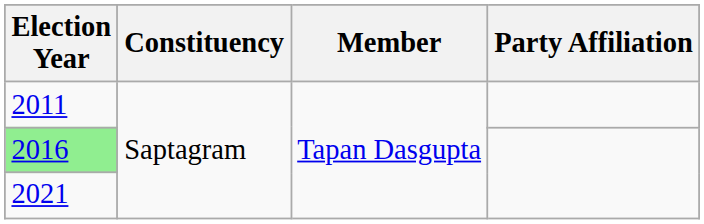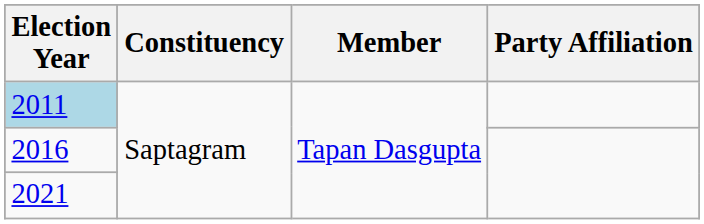2011 | Election Year: no background -> lightblue background
2016 | Election Year: lightgreen background -> no background
